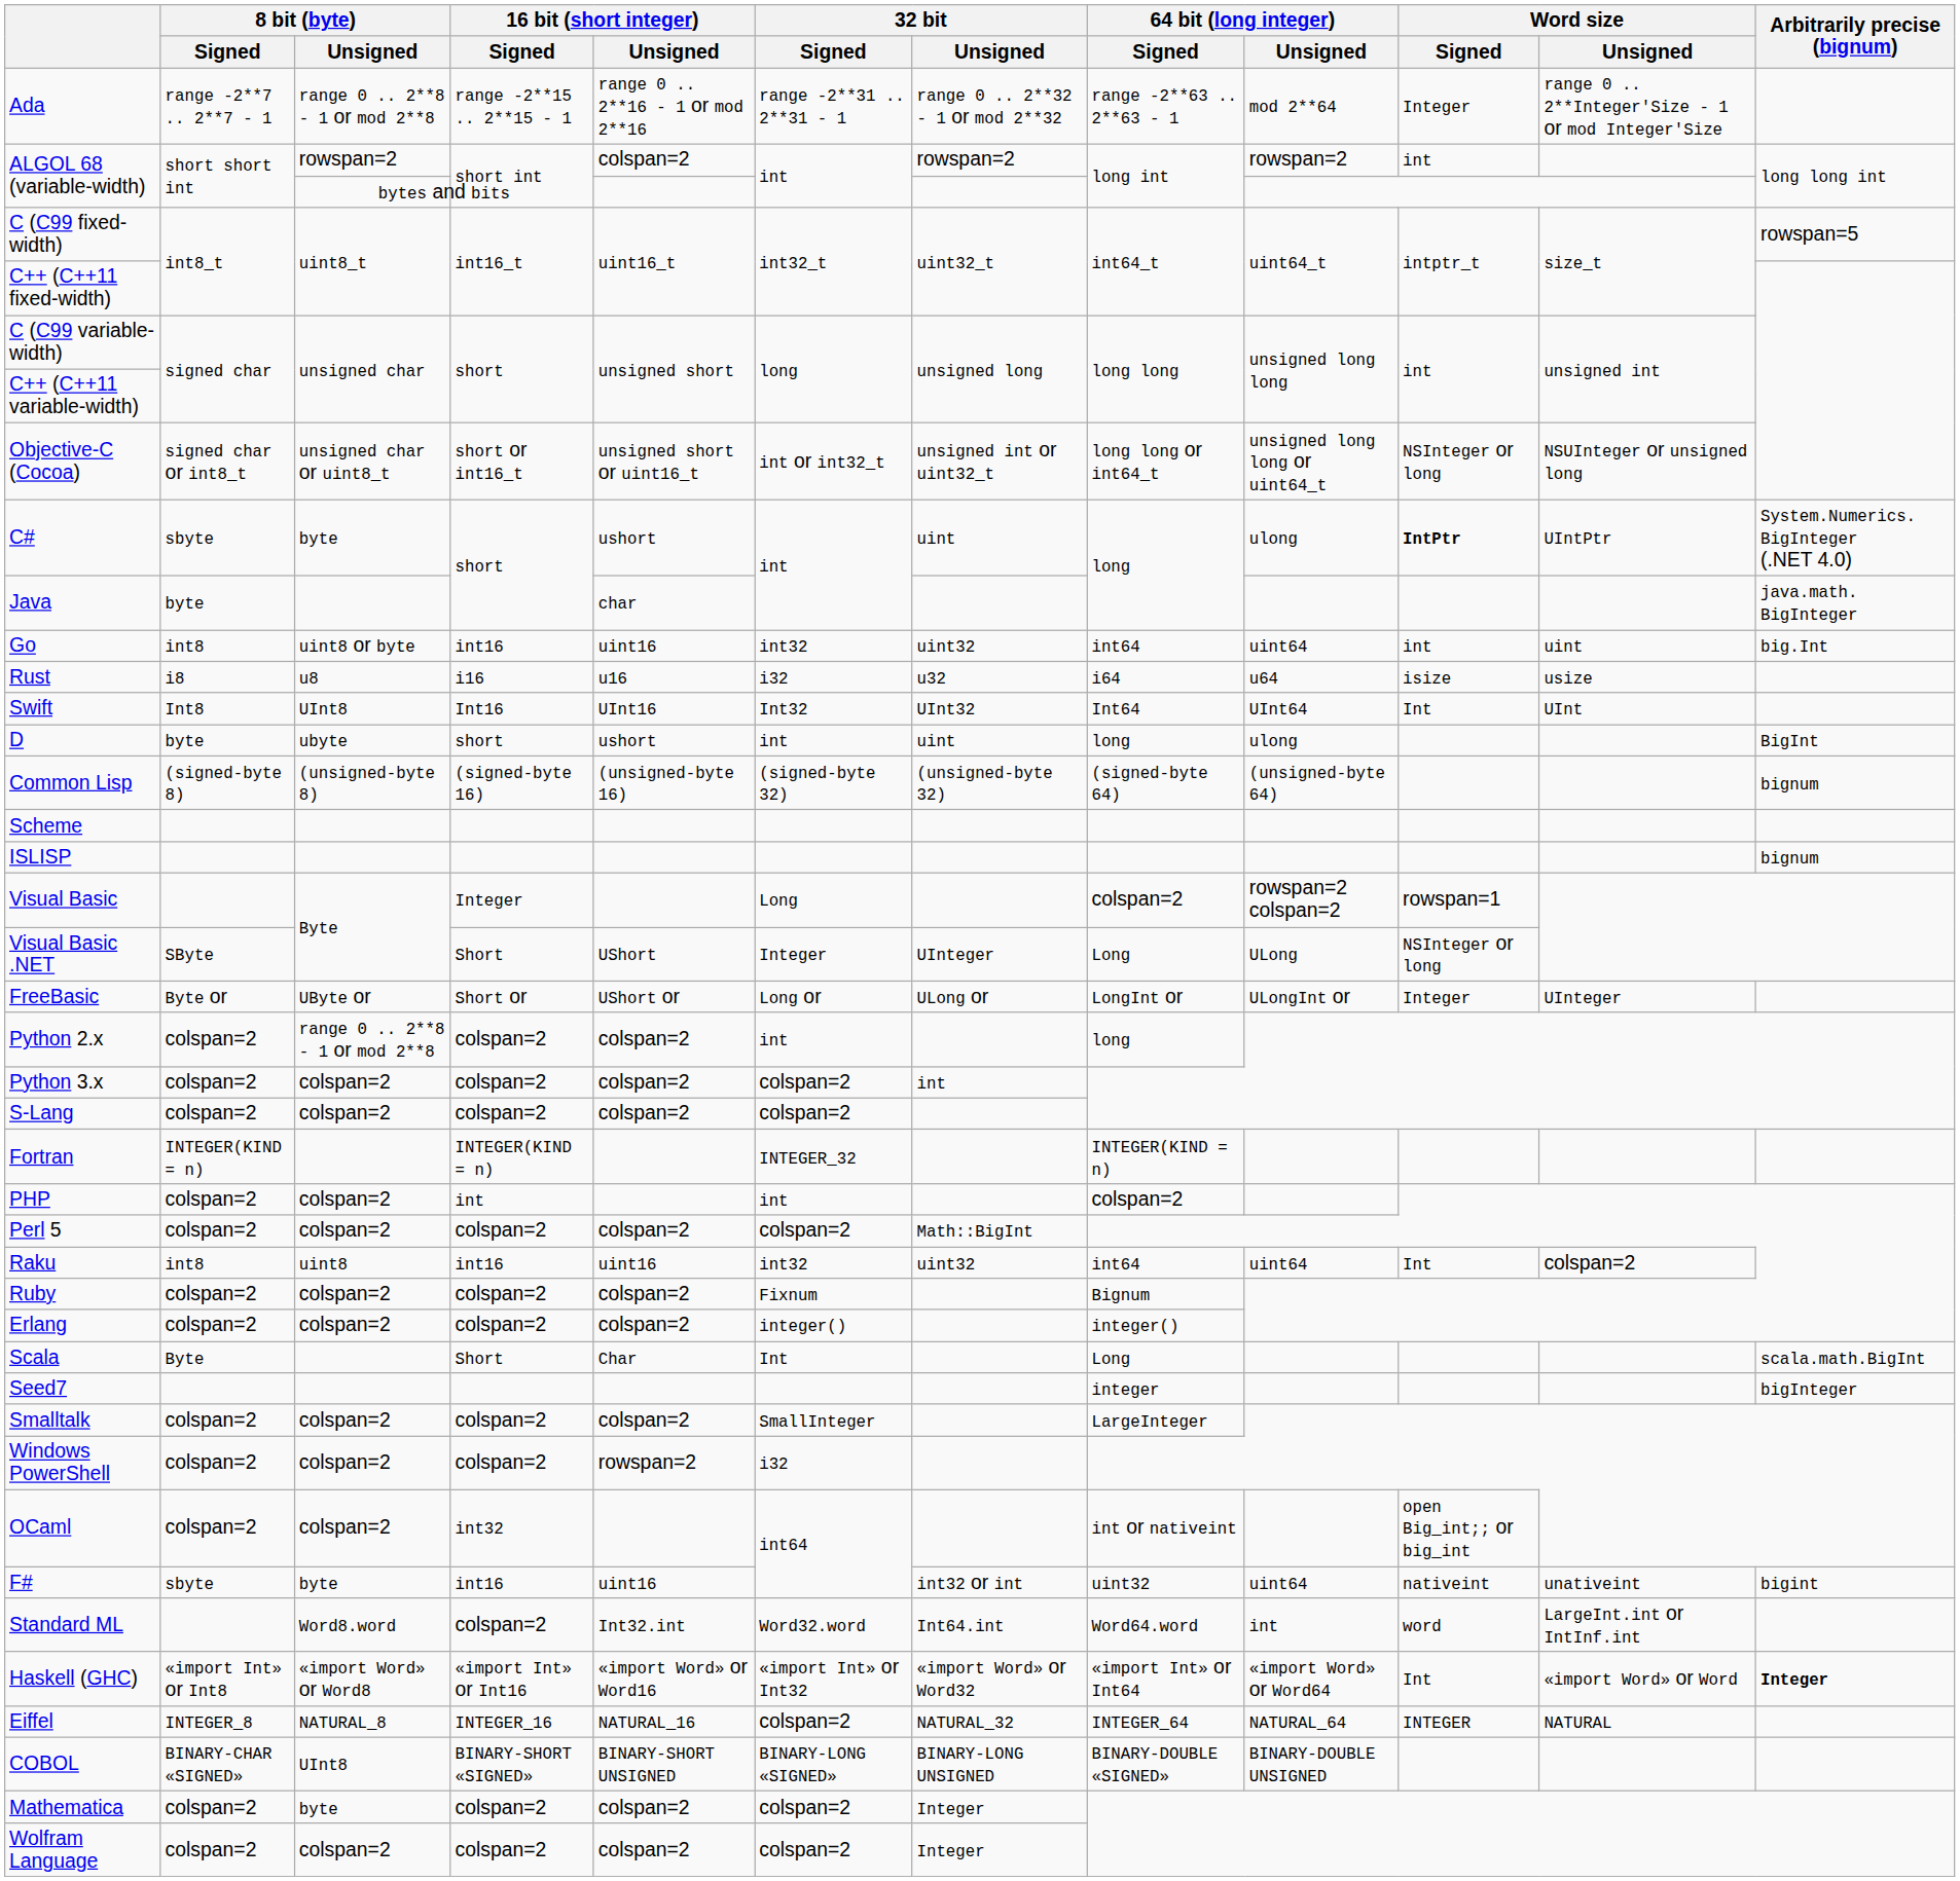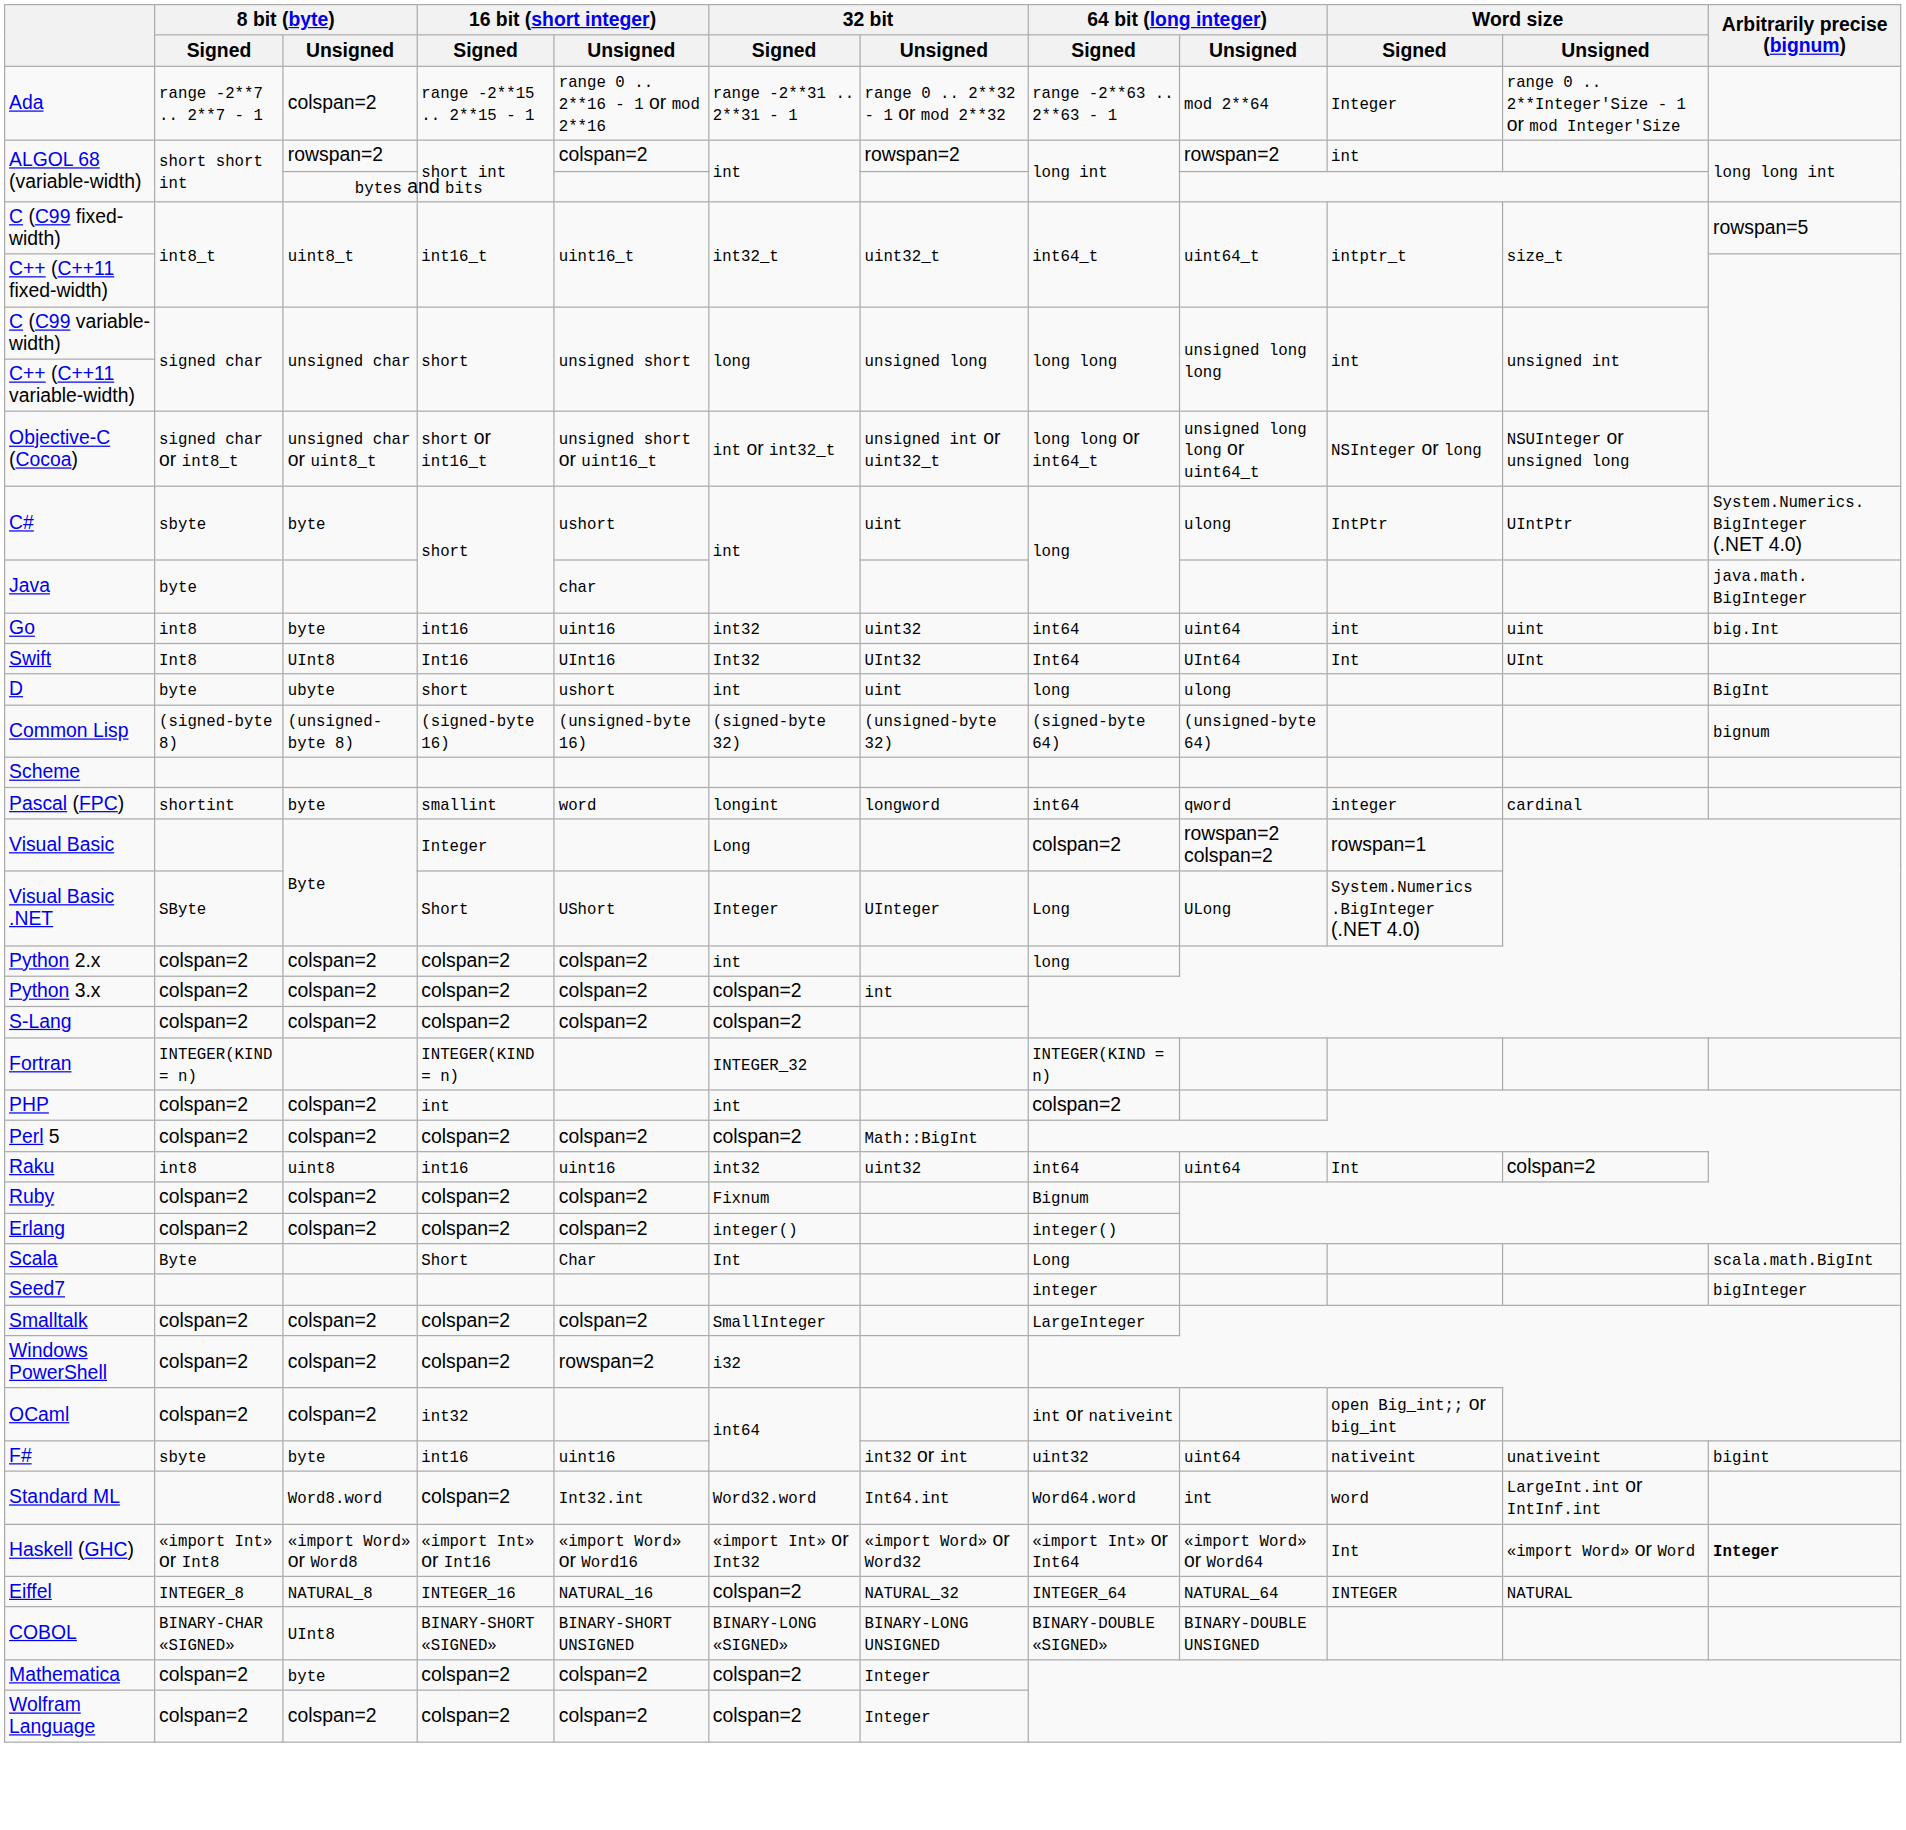Ada | 8 bit (byte) / Unsigned: range 0 .. 2**8 - 1 or mod 2**8 -> colspan=2
C# | Word size / Signed: bold -> normal
Go | 8 bit (byte) / Unsigned: uint8 or byte -> byte
- row: Rust | i8 | u8 | i16 | u16 | i32 | u32 | i64 | u64 | isize | usize
- row: ISLISP | bignum
+ row: Pascal (FPC) | shortint | byte | smallint | word | longint | longword | int64 | qword | integer | cardinal
Visual Basic .NET | Word size / Signed: NSInteger or long -> System.Numerics.BigInteger (.NET 4.0)
- row: FreeBasic | Byte or | UByte or | Short or | UShort or | Long or | ULong or | LongInt or | ULongInt or | Integer | UInteger
Python 2.x | 8 bit (byte) / Unsigned: range 0 .. 2**8 - 1 or mod 2**8 -> colspan=2
